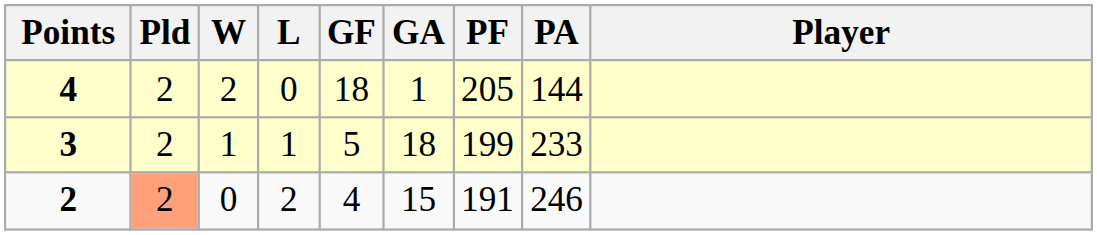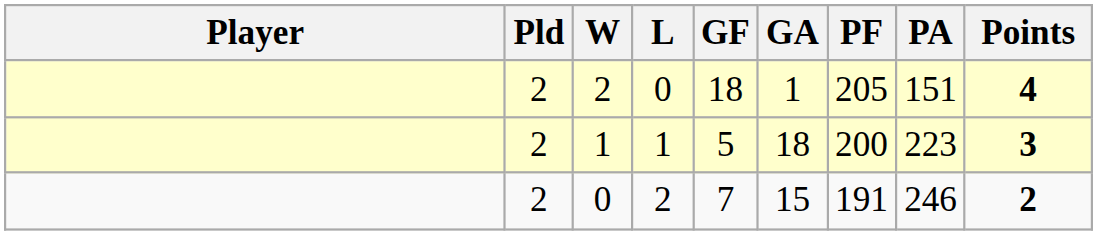columns swapped: Player <-> Points
row 2 | PA: 144 -> 151
row 3 | PF: 199 -> 200
row 3 | PA: 233 -> 223
row 4 | Pld: lightsalmon background -> no background
row 4 | GF: 4 -> 7
